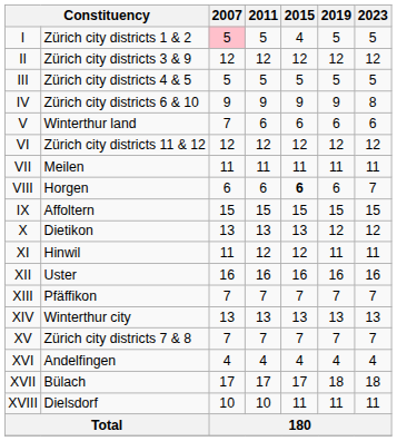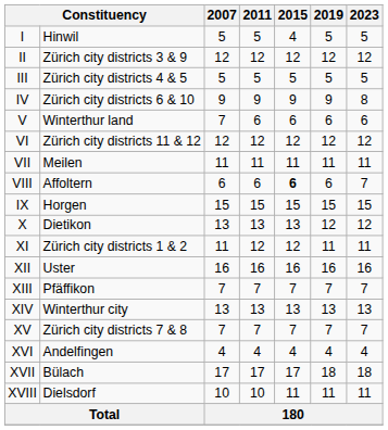I | column 2: Zürich city districts 1 & 2 -> Hinwil
I | 2007: pink background -> no background
VIII | column 2: Horgen -> Affoltern
IX | column 2: Affoltern -> Horgen
XI | column 2: Hinwil -> Zürich city districts 1 & 2
